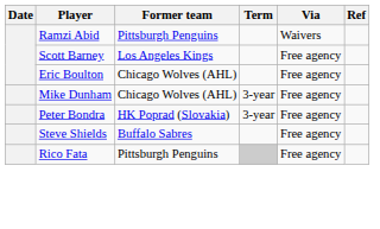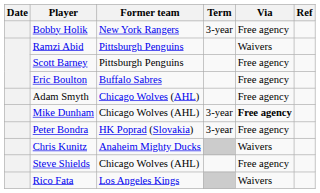+ row: Bobby Holik | New York Rangers | 3-year | Free agency
Scott Barney | Former team: Los Angeles Kings -> Pittsburgh Penguins
Eric Boulton | Former team: Chicago Wolves (AHL) -> Buffalo Sabres
+ row: Adam Smyth | Chicago Wolves (AHL) | Free agency
Mike Dunham | Via: normal -> bold
+ row: Chris Kunitz | Anaheim Mighty Ducks | Waivers
Steve Shields | Former team: Buffalo Sabres -> Chicago Wolves (AHL)
Rico Fata | Former team: Pittsburgh Penguins -> Los Angeles Kings
Rico Fata | Via: Free agency -> Waivers
